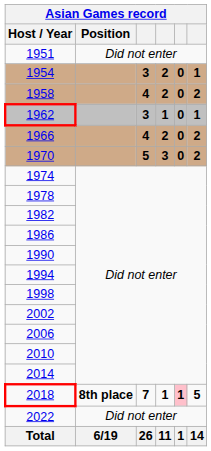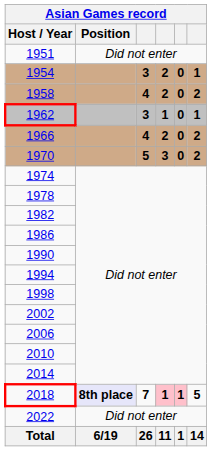2018 | Asian Games record / Position: no background -> lavender background
2018 | column 4: no background -> pink background
